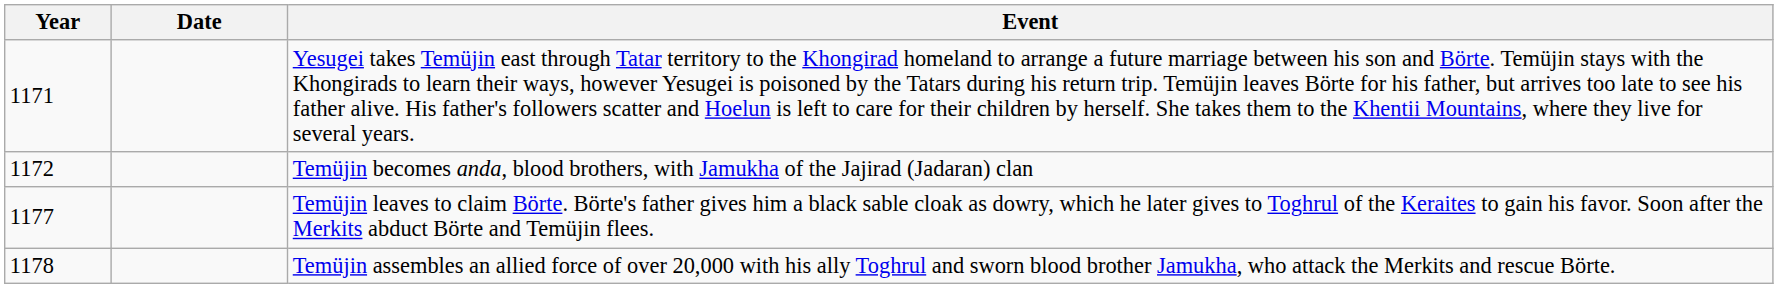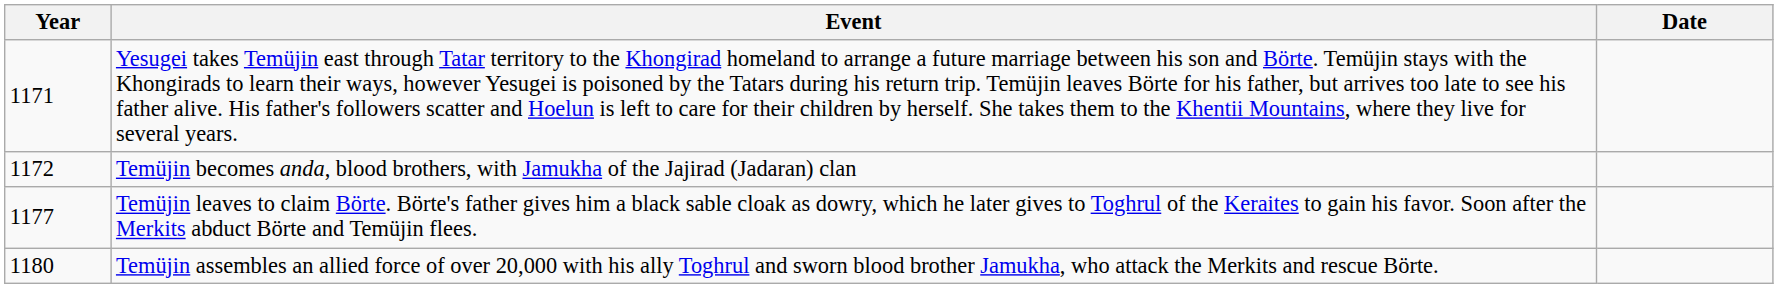columns swapped: Date <-> Event
row 5 | Year: 1178 -> 1180
